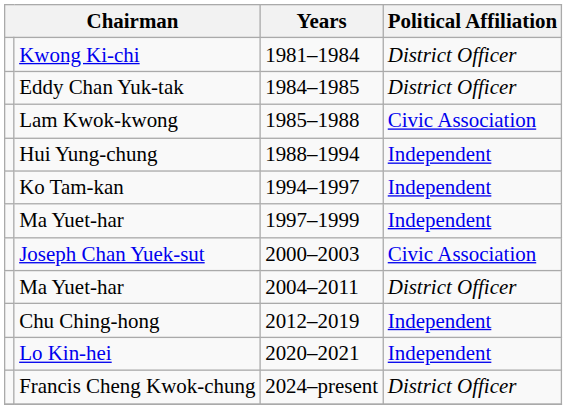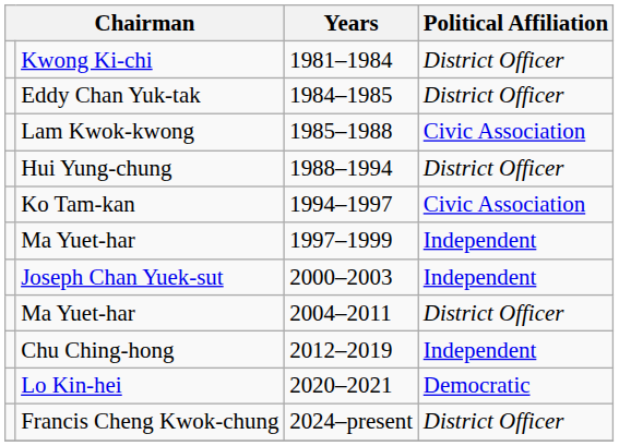Hui Yung-chung | Political Affiliation: Independent -> District Officer
Ko Tam-kan | Political Affiliation: Independent -> Civic Association
Joseph Chan Yuek-sut | Political Affiliation: Civic Association -> Independent
Lo Kin-hei | Political Affiliation: Independent -> Democratic
